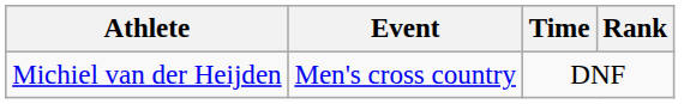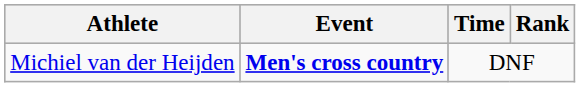Michiel van der Heijden | Event: normal -> bold
